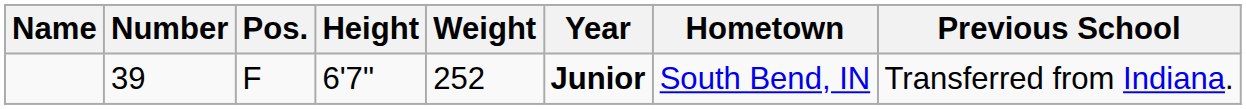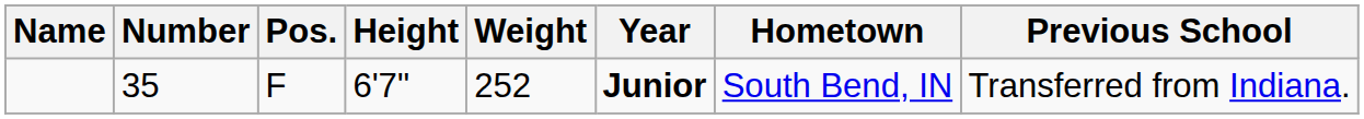row 2 | Number: 39 -> 35
